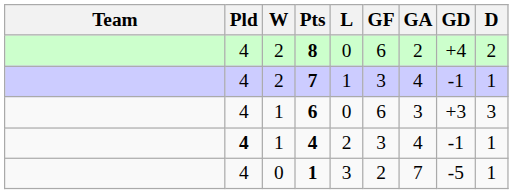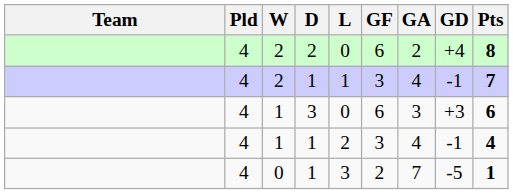columns swapped: D <-> Pts
row 5 | Pld: bold -> normal
